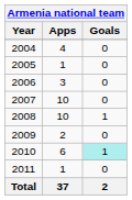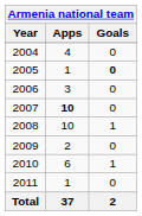2005 | Goals: normal -> bold
2007 | Apps: normal -> bold
2010 | Goals: paleturquoise background -> no background
